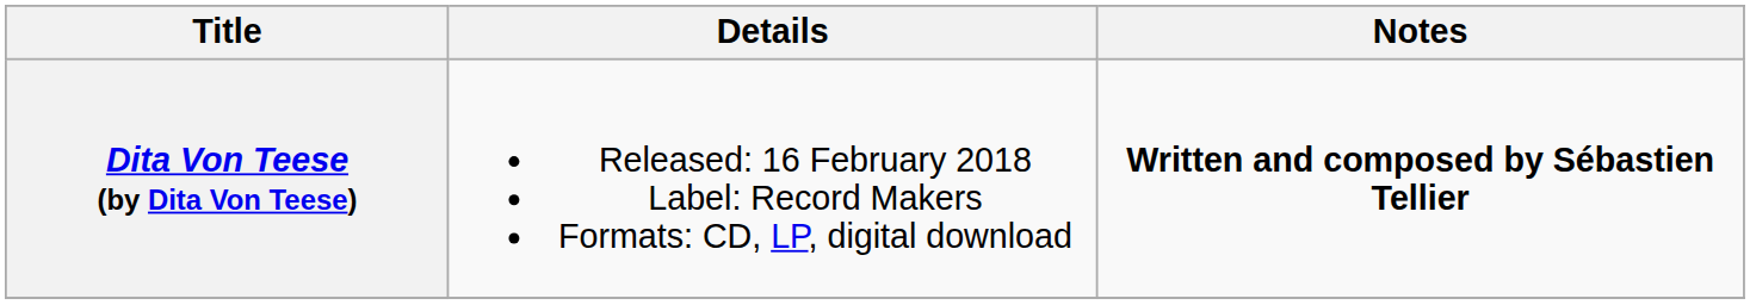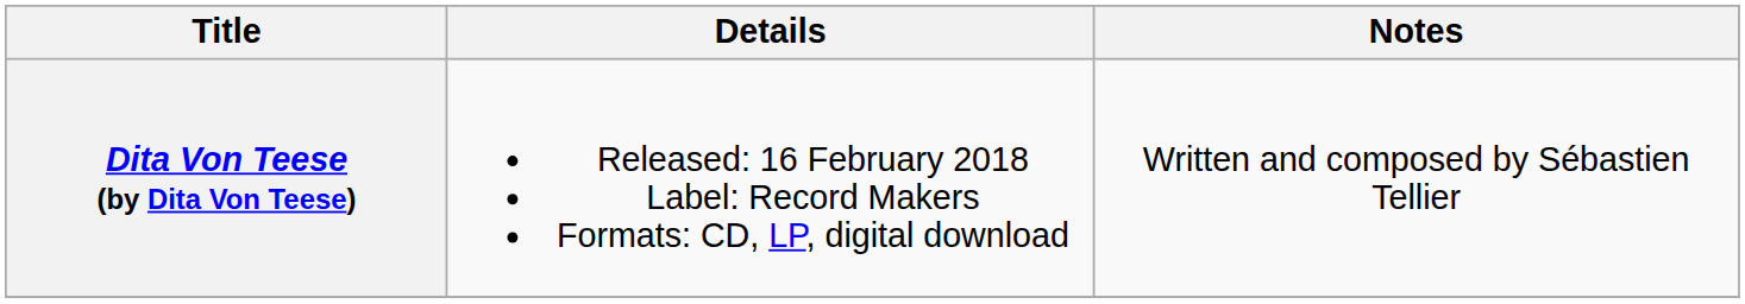Dita Von Teese (by Dita Von Teese) | Notes: bold -> normal
